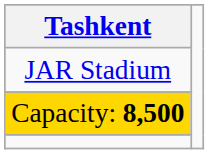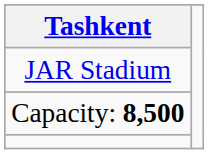Capacity: 8,500 | Tashkent: gold background -> no background
